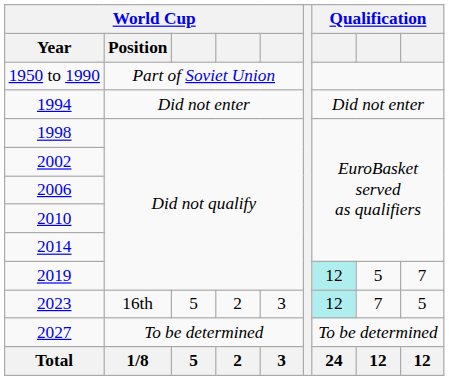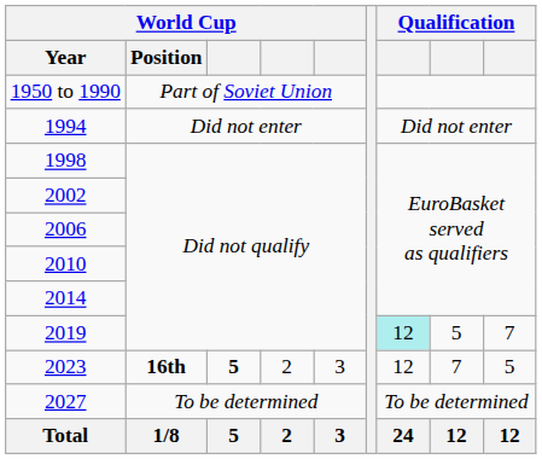2023 | World Cup / Position: normal -> bold
2023 | column 3: normal -> bold
2023 | column 7: paleturquoise background -> no background
